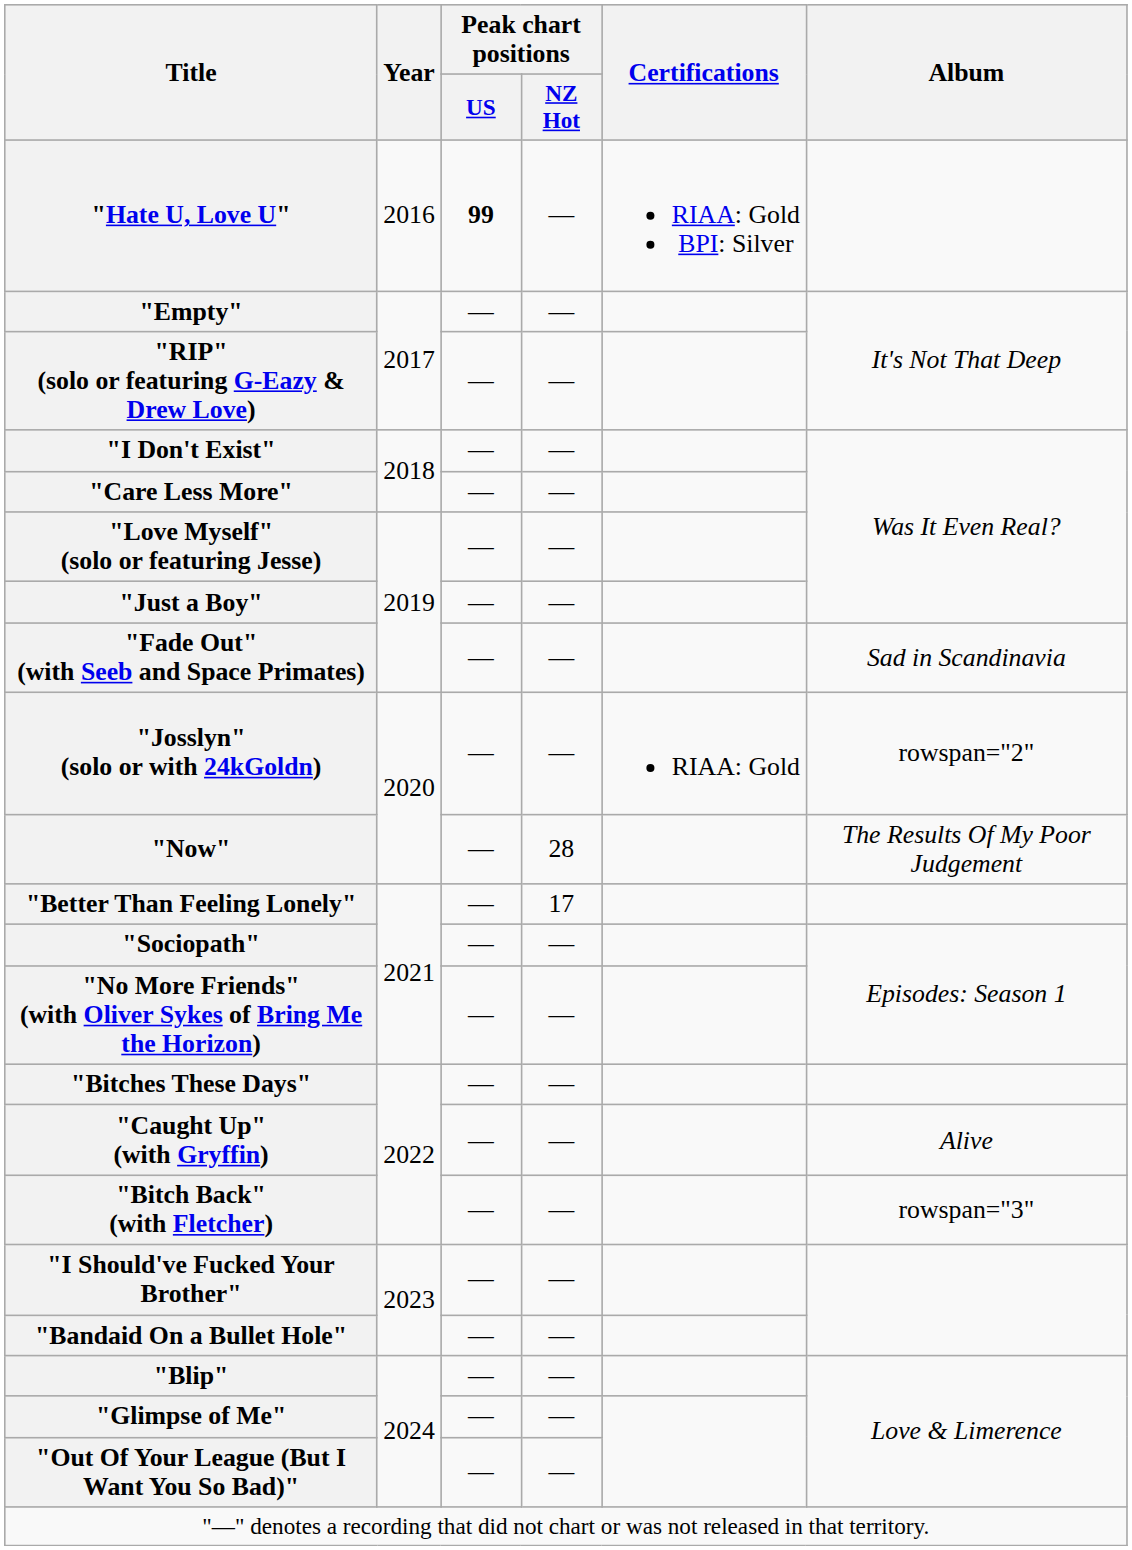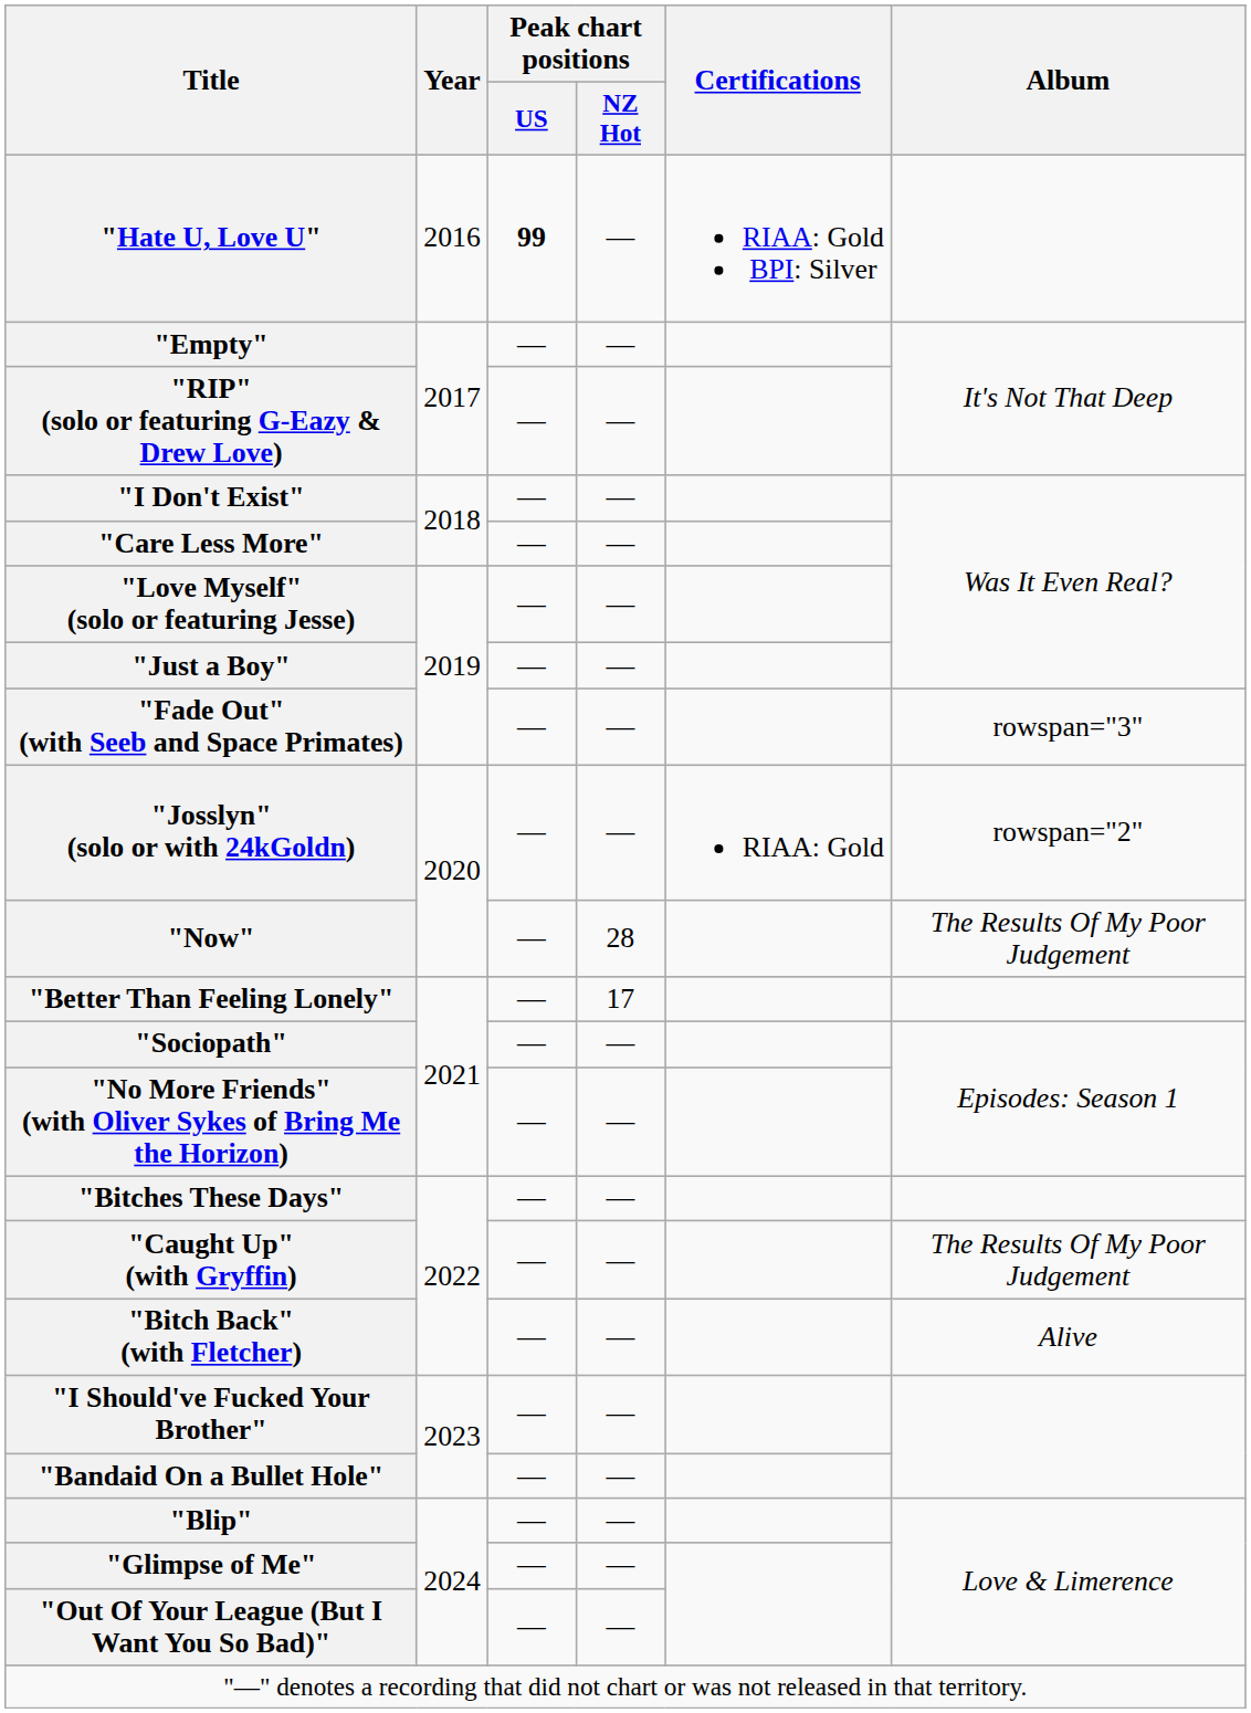"Fade Out" (with Seeb and Space Primates) | Album: Sad in Scandinavia -> rowspan="3"
"Caught Up" (with Gryffin) | Album: Alive -> The Results Of My Poor Judgement
"Bitch Back" (with Fletcher) | Album: rowspan="3" -> Alive
